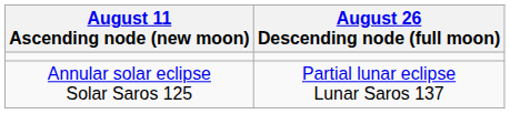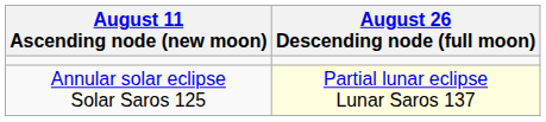Annular solar eclipse Solar Saros 125 | August 26 Descending node (full moon): no background -> lightyellow background
